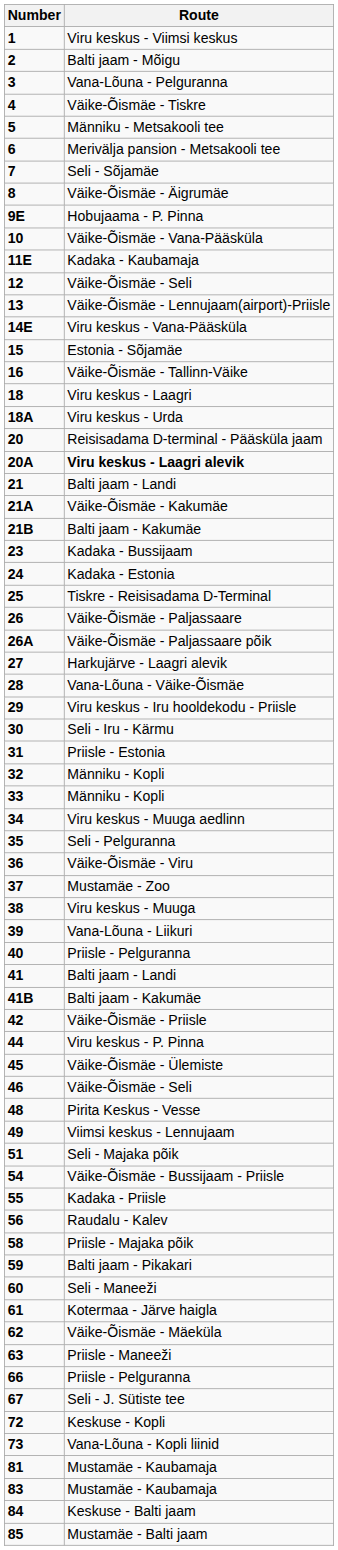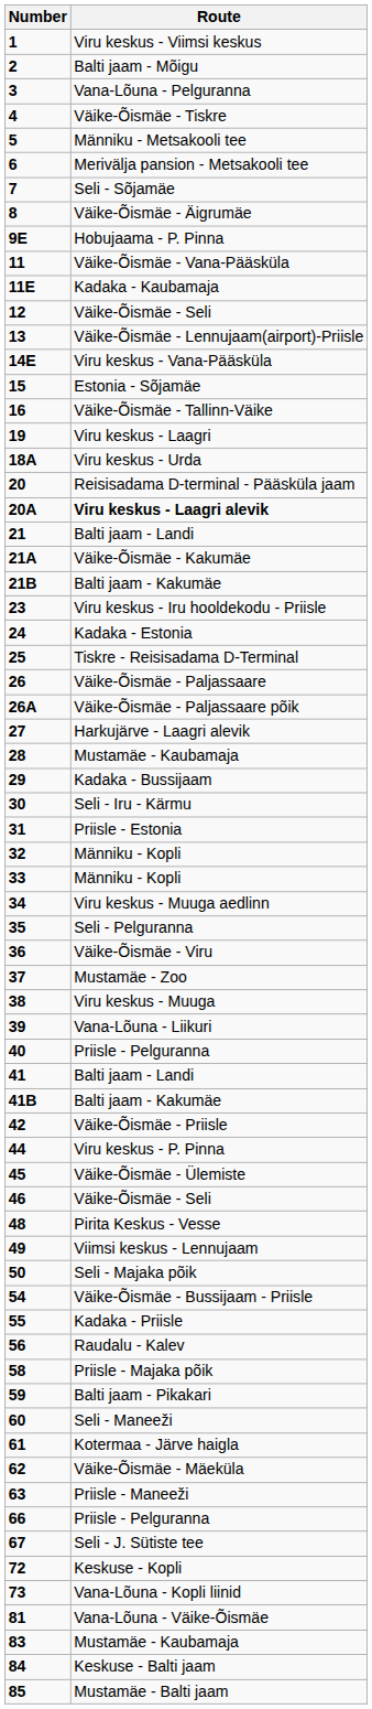row 11 | Number: 10 -> 11
row 18 | Number: 18 -> 19
row 25 | Route: Kadaka - Bussijaam -> Viru keskus - Iru hooldekodu - Priisle
row 31 | Route: Vana-Lõuna - Väike-Õismäe -> Mustamäe - Kaubamaja
row 32 | Route: Viru keskus - Iru hooldekodu - Priisle -> Kadaka - Bussijaam
row 52 | Number: 51 -> 50
row 66 | Route: Mustamäe - Kaubamaja -> Vana-Lõuna - Väike-Õismäe
